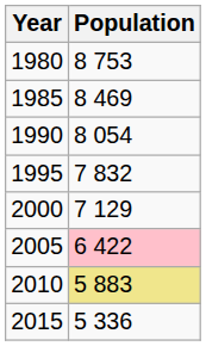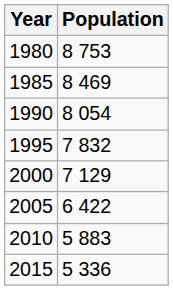2005 | Population: pink background -> no background
2010 | Population: khaki background -> no background
